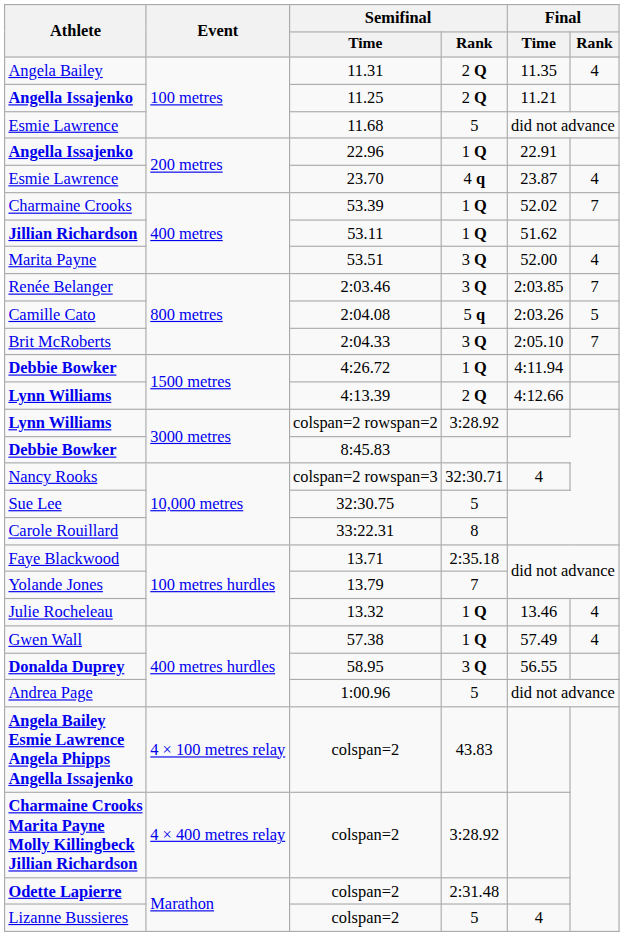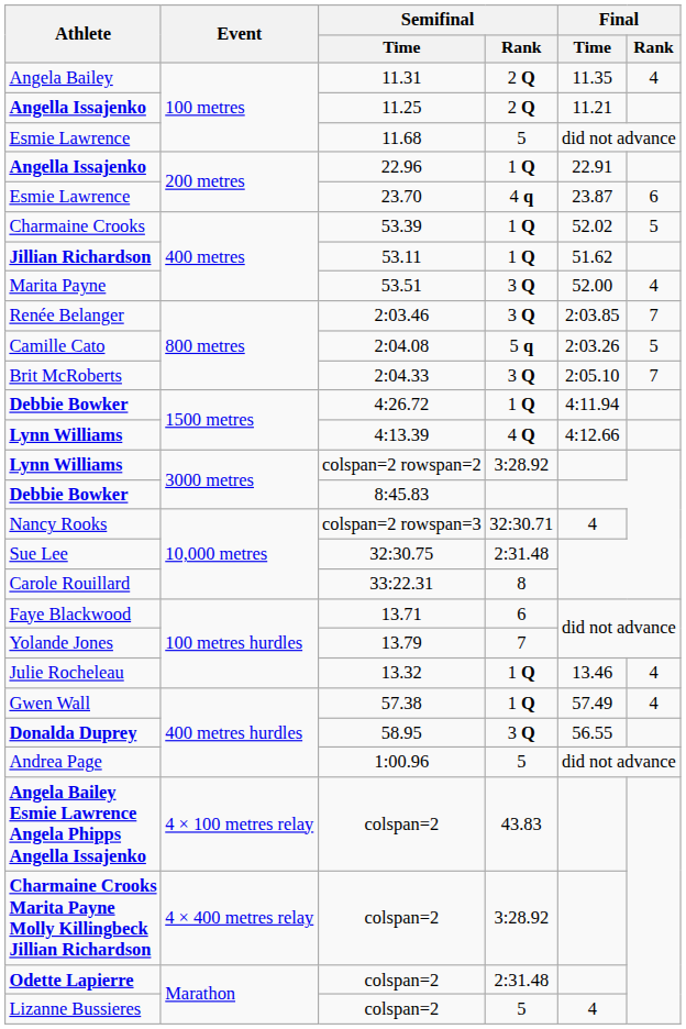23.70 | Final / Rank: 4 -> 6
53.39 | Final / Rank: 7 -> 5
4:13.39 | Semifinal / Rank: 2 Q -> 4 Q
32:30.75 | Semifinal / Rank: 5 -> 2:31.48
13.71 | Semifinal / Rank: 2:35.18 -> 6
